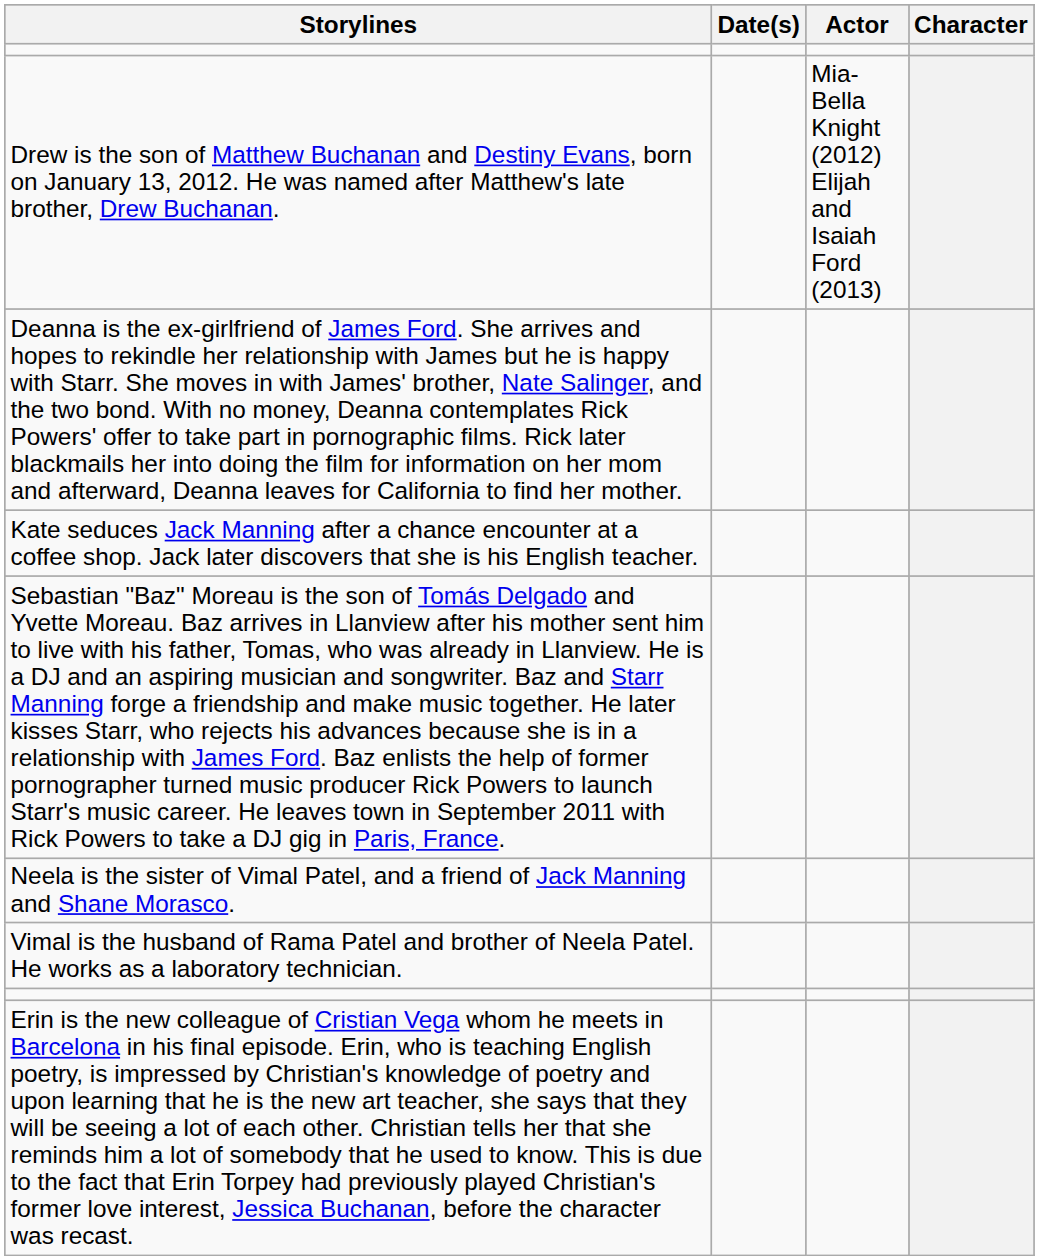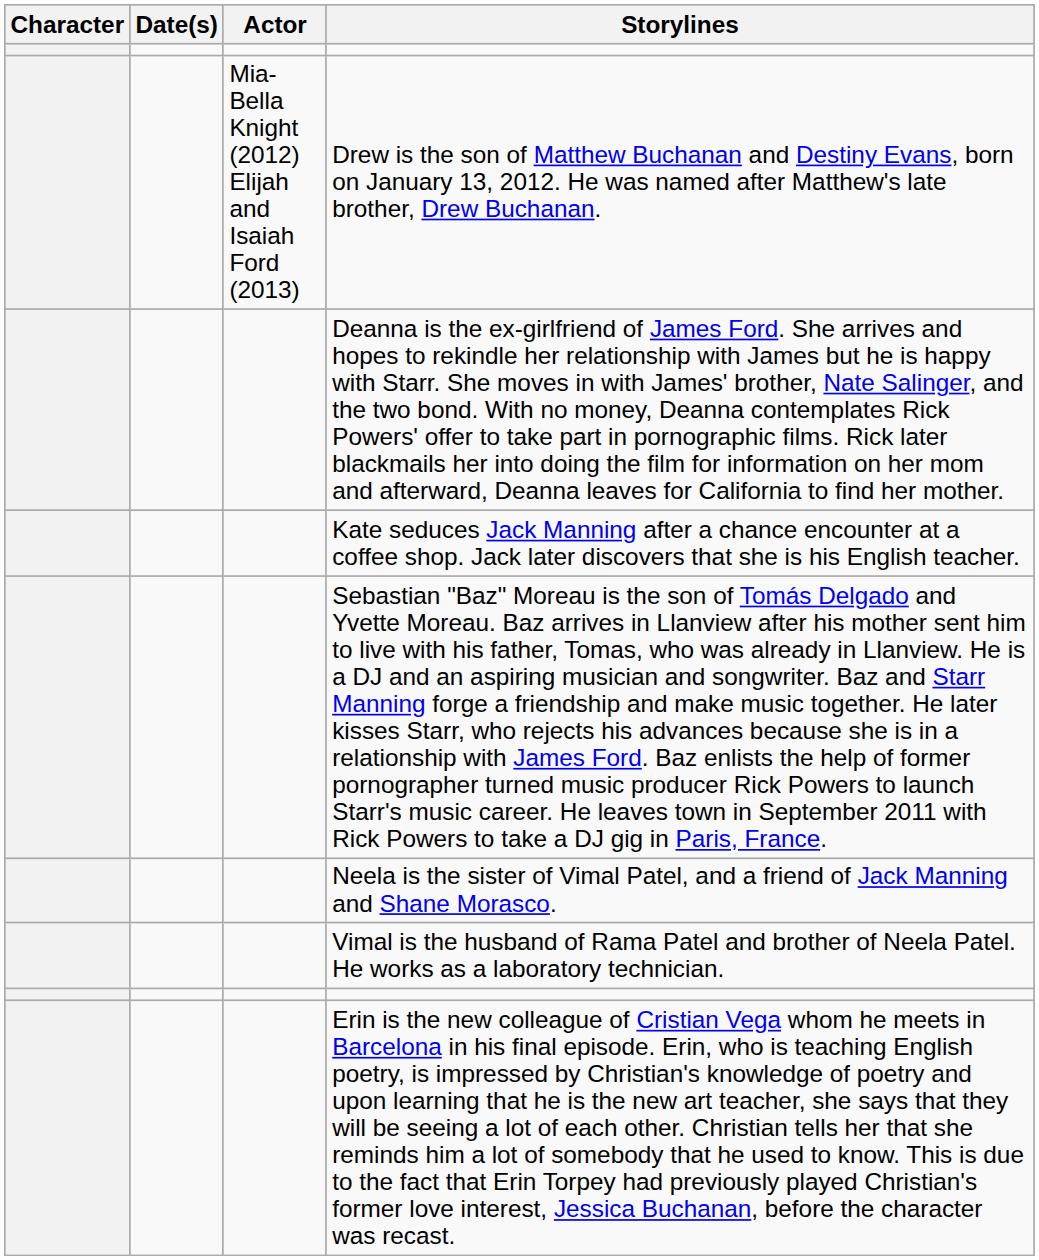columns swapped: Character <-> Storylines
